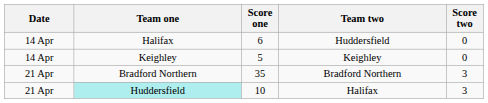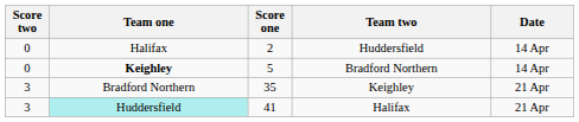columns swapped: Date <-> Score two
row 2 | Score one: 6 -> 2
row 3 | Team one: normal -> bold
row 3 | Team two: Keighley -> Bradford Northern
row 4 | Team two: Bradford Northern -> Keighley
row 5 | Score one: 10 -> 41
